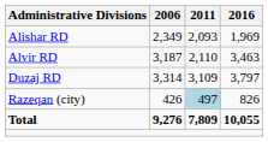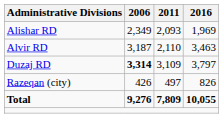Duzaj RD | 2006: normal -> bold
Razeqan (city) | 2011: lightblue background -> no background
